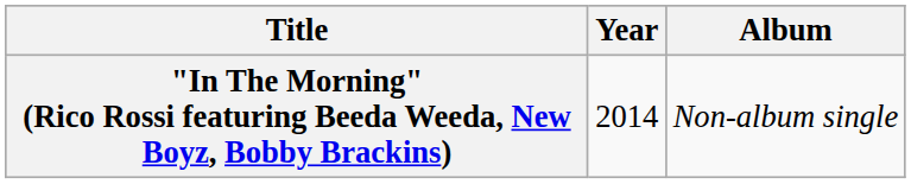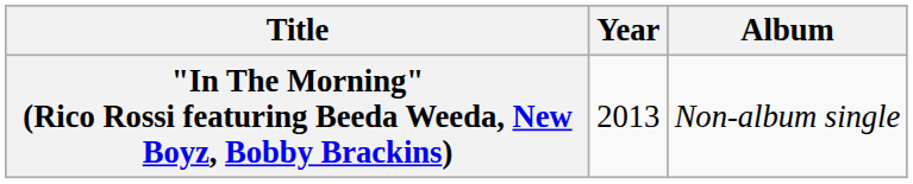row 2 | Year: 2014 -> 2013
